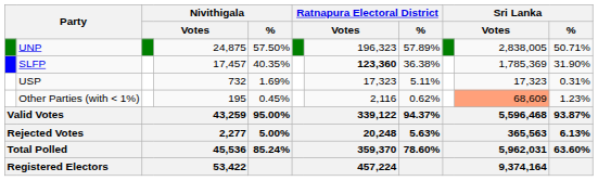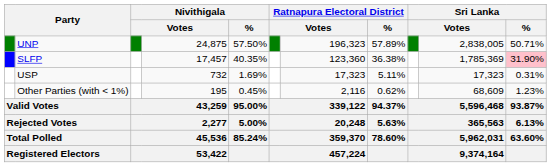SLFP | column 7: bold -> normal
SLFP | Sri Lanka / %: no background -> pink background
Other Parties (with < 1%) | column 10: lightsalmon background -> no background
